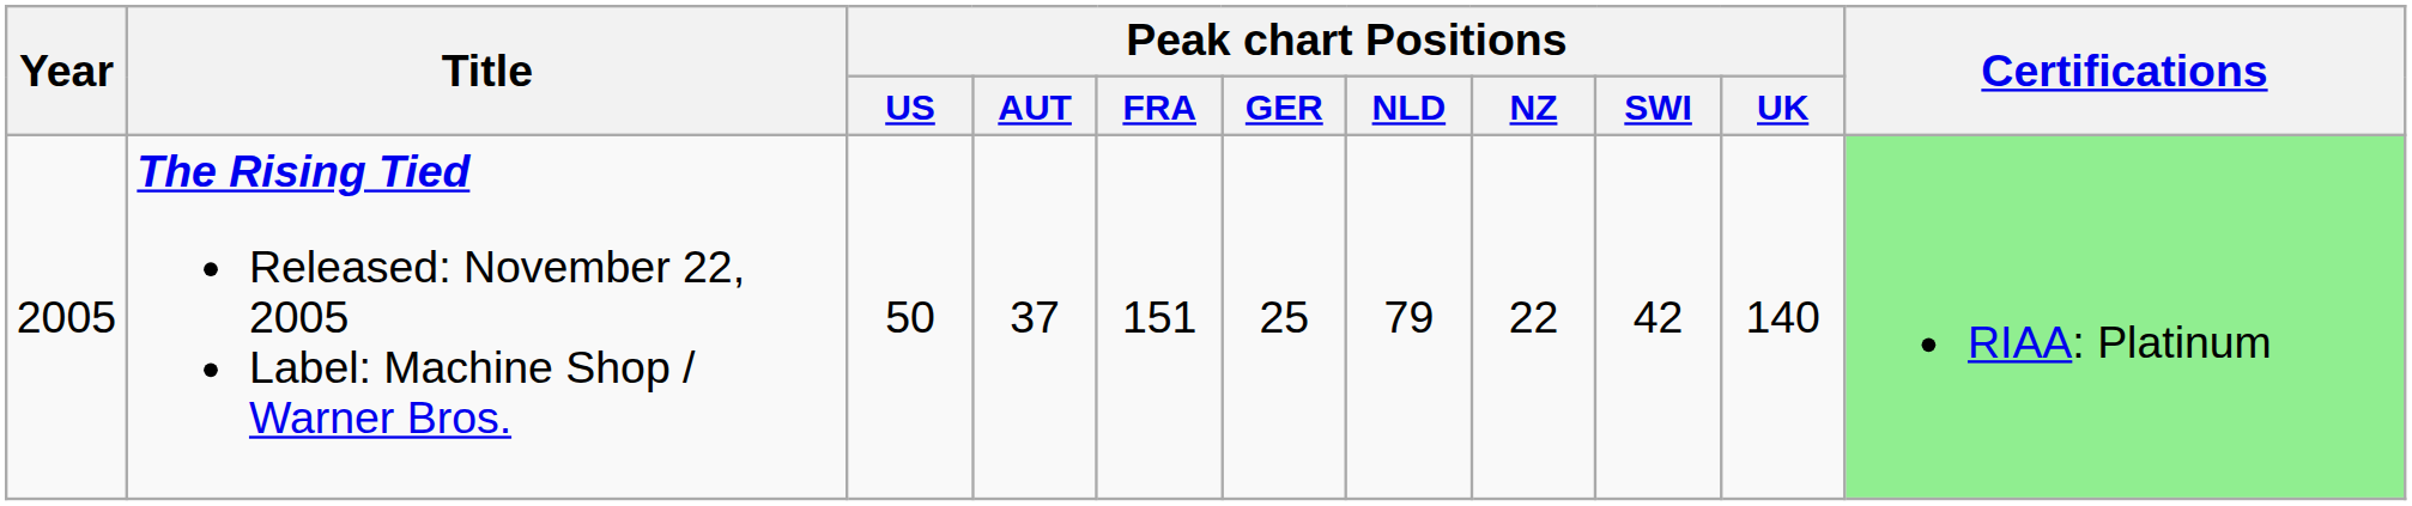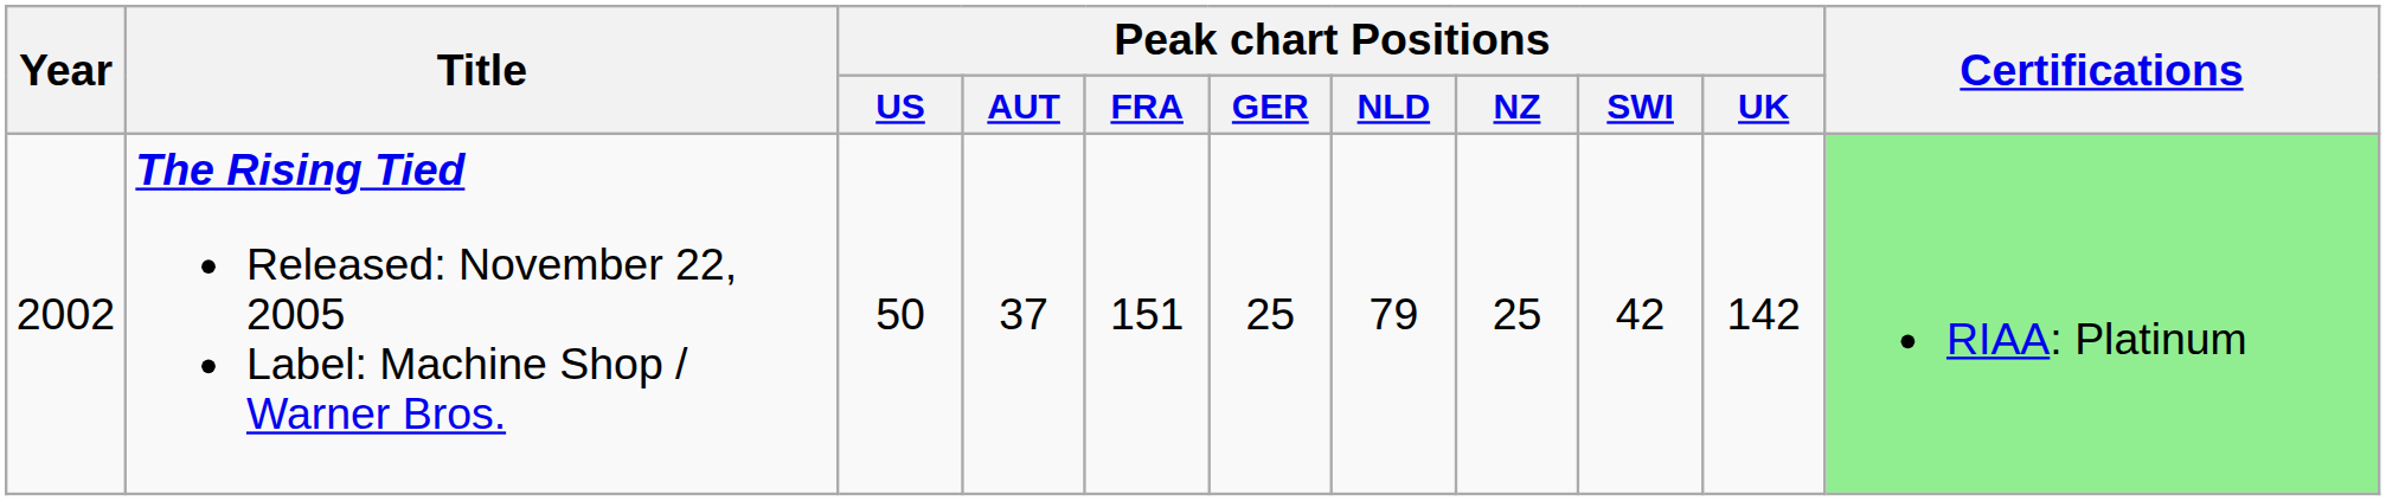row 3 | Year: 2005 -> 2002
row 3 | Peak chart Positions / NZ: 22 -> 25
row 3 | Peak chart Positions / UK: 140 -> 142
